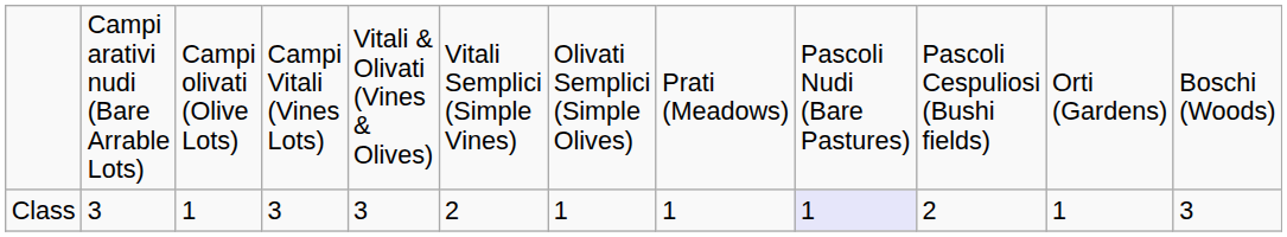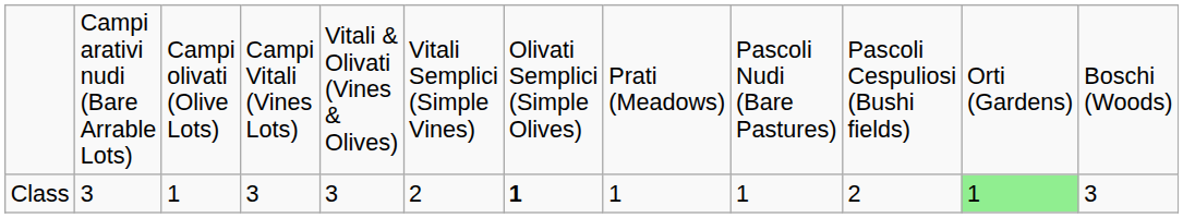Class | column 7: normal -> bold
Class | column 9: lavender background -> no background
Class | column 11: no background -> lightgreen background
